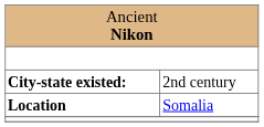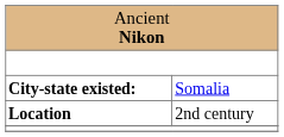row 3 | column 2: 2nd century -> Somalia
row 4 | column 2: Somalia -> 2nd century
